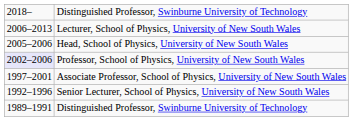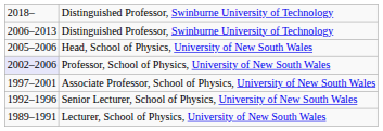row 2 | column 2: Lecturer, School of Physics, University of New South Wales -> Distinguished Professor, Swinburne University of Technology
row 7 | column 2: Distinguished Professor, Swinburne University of Technology -> Lecturer, School of Physics, University of New South Wales
